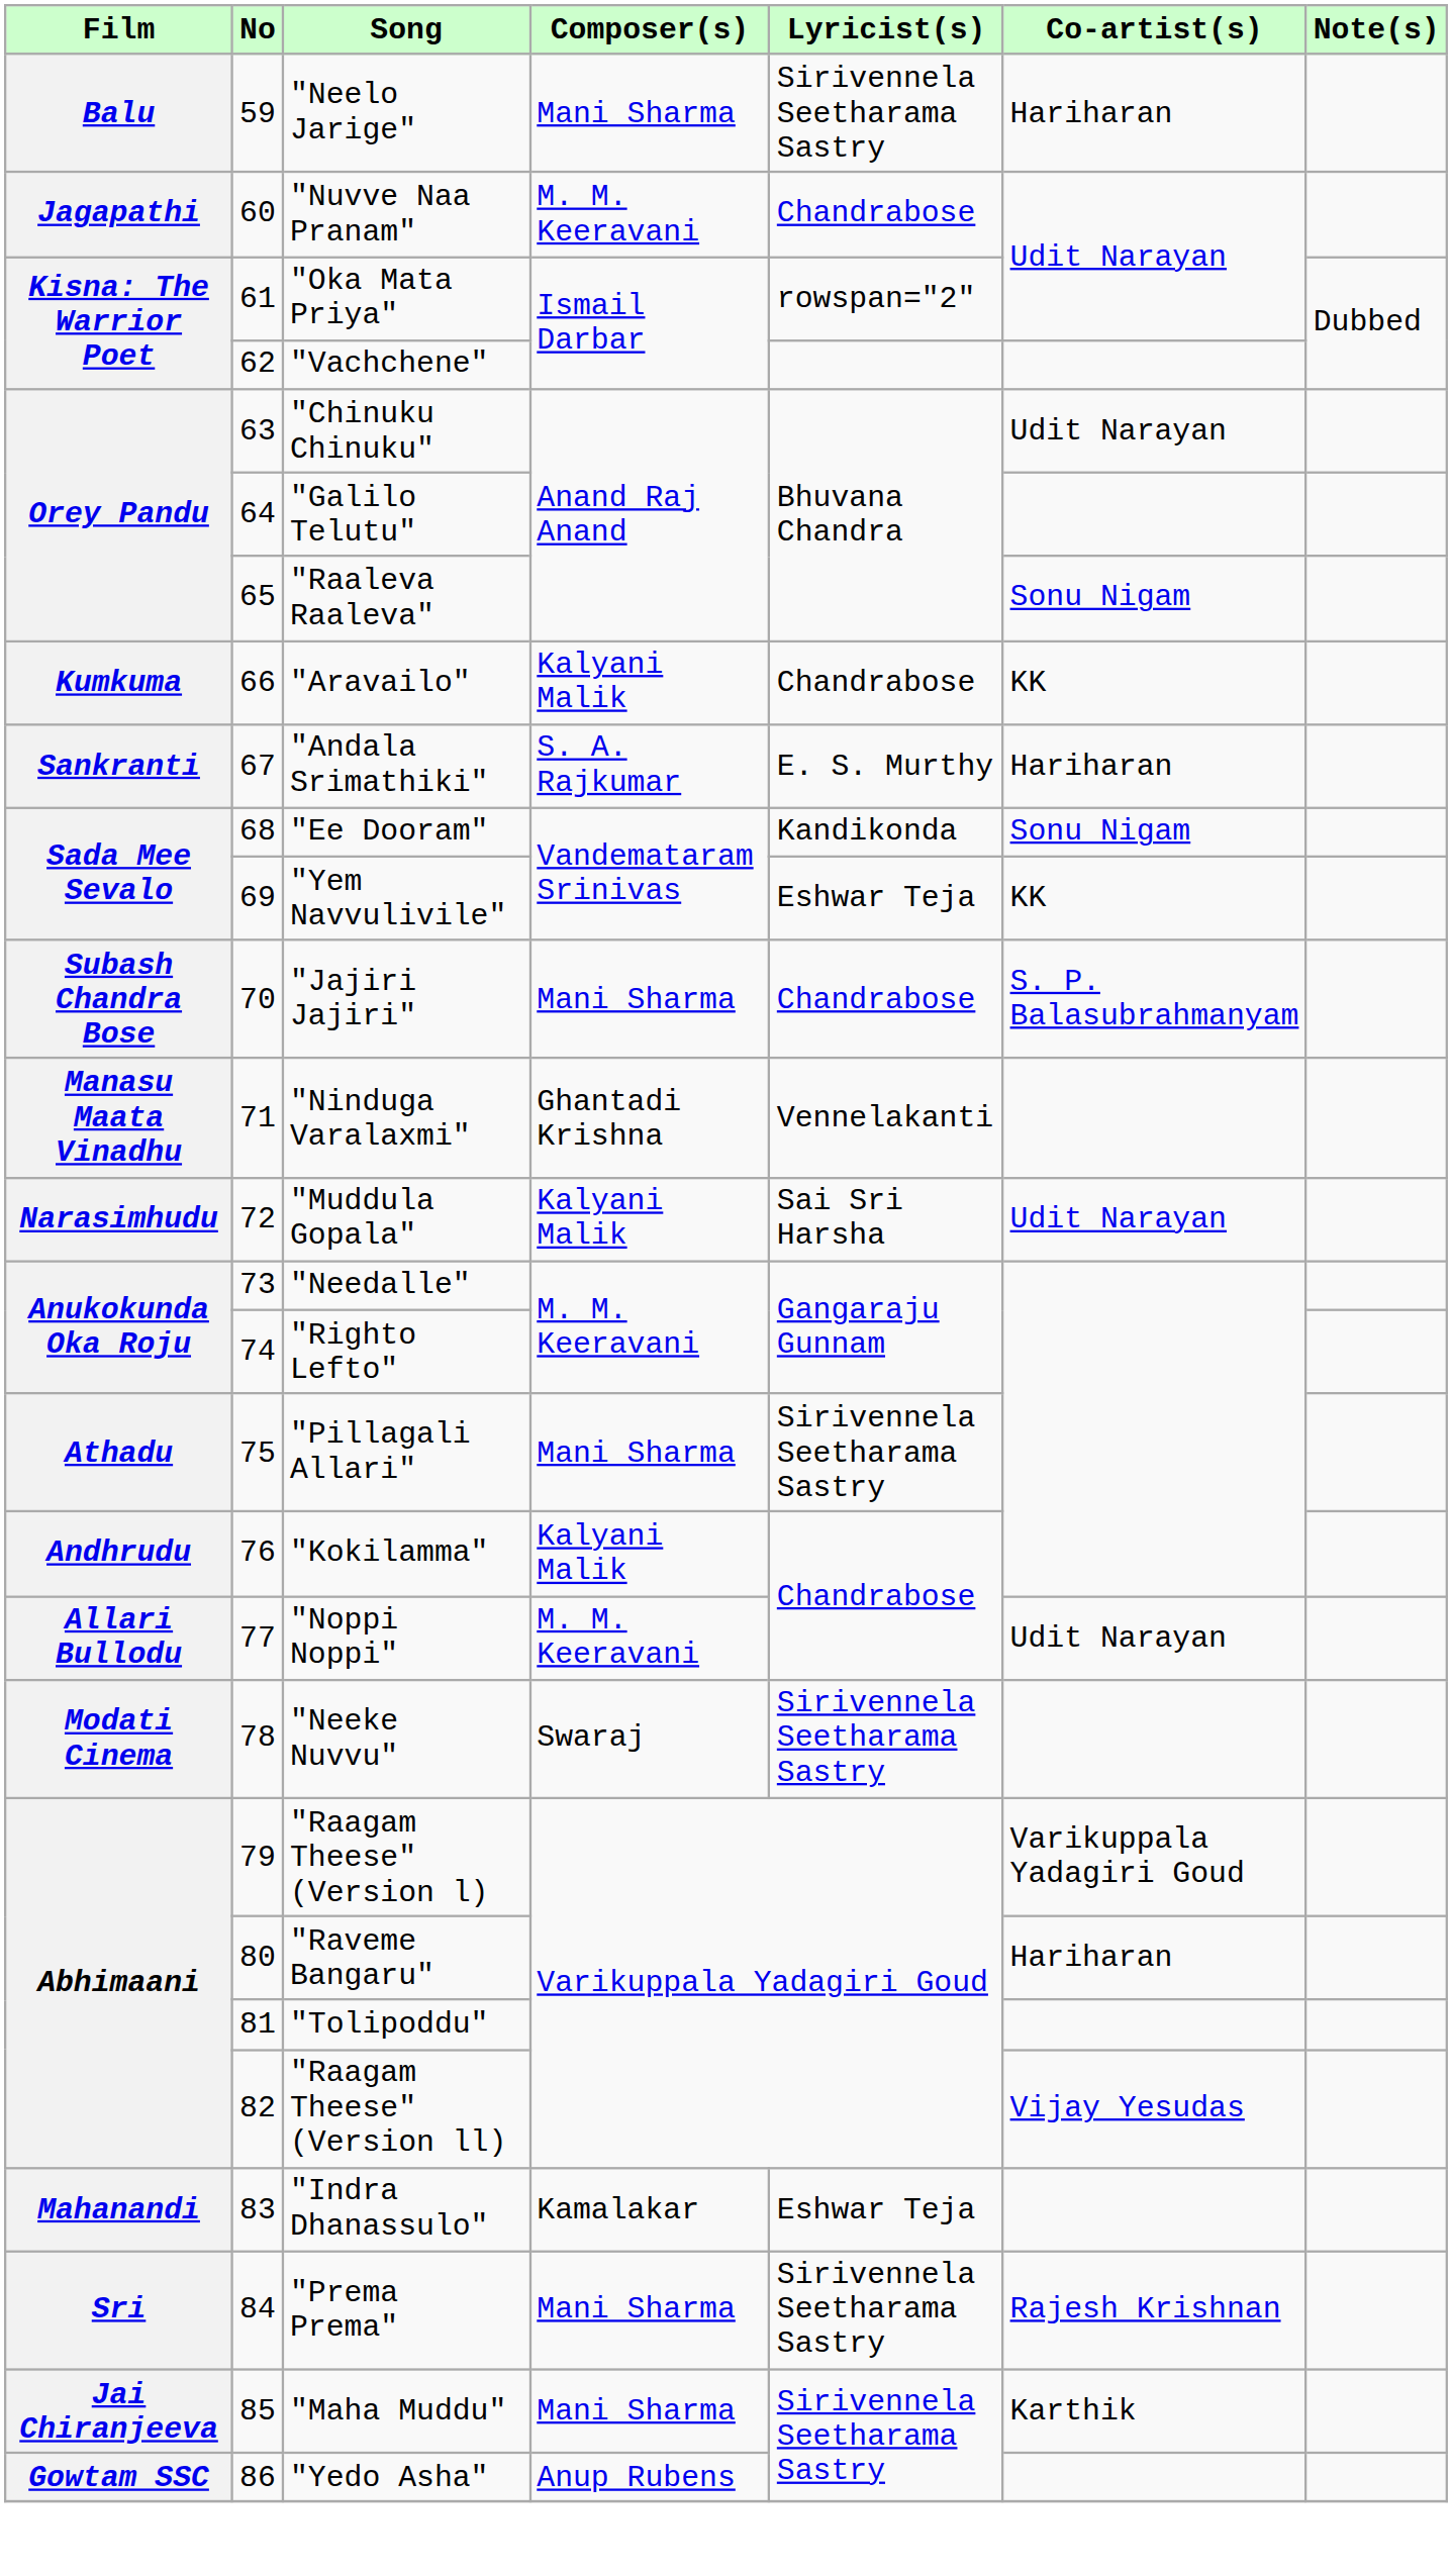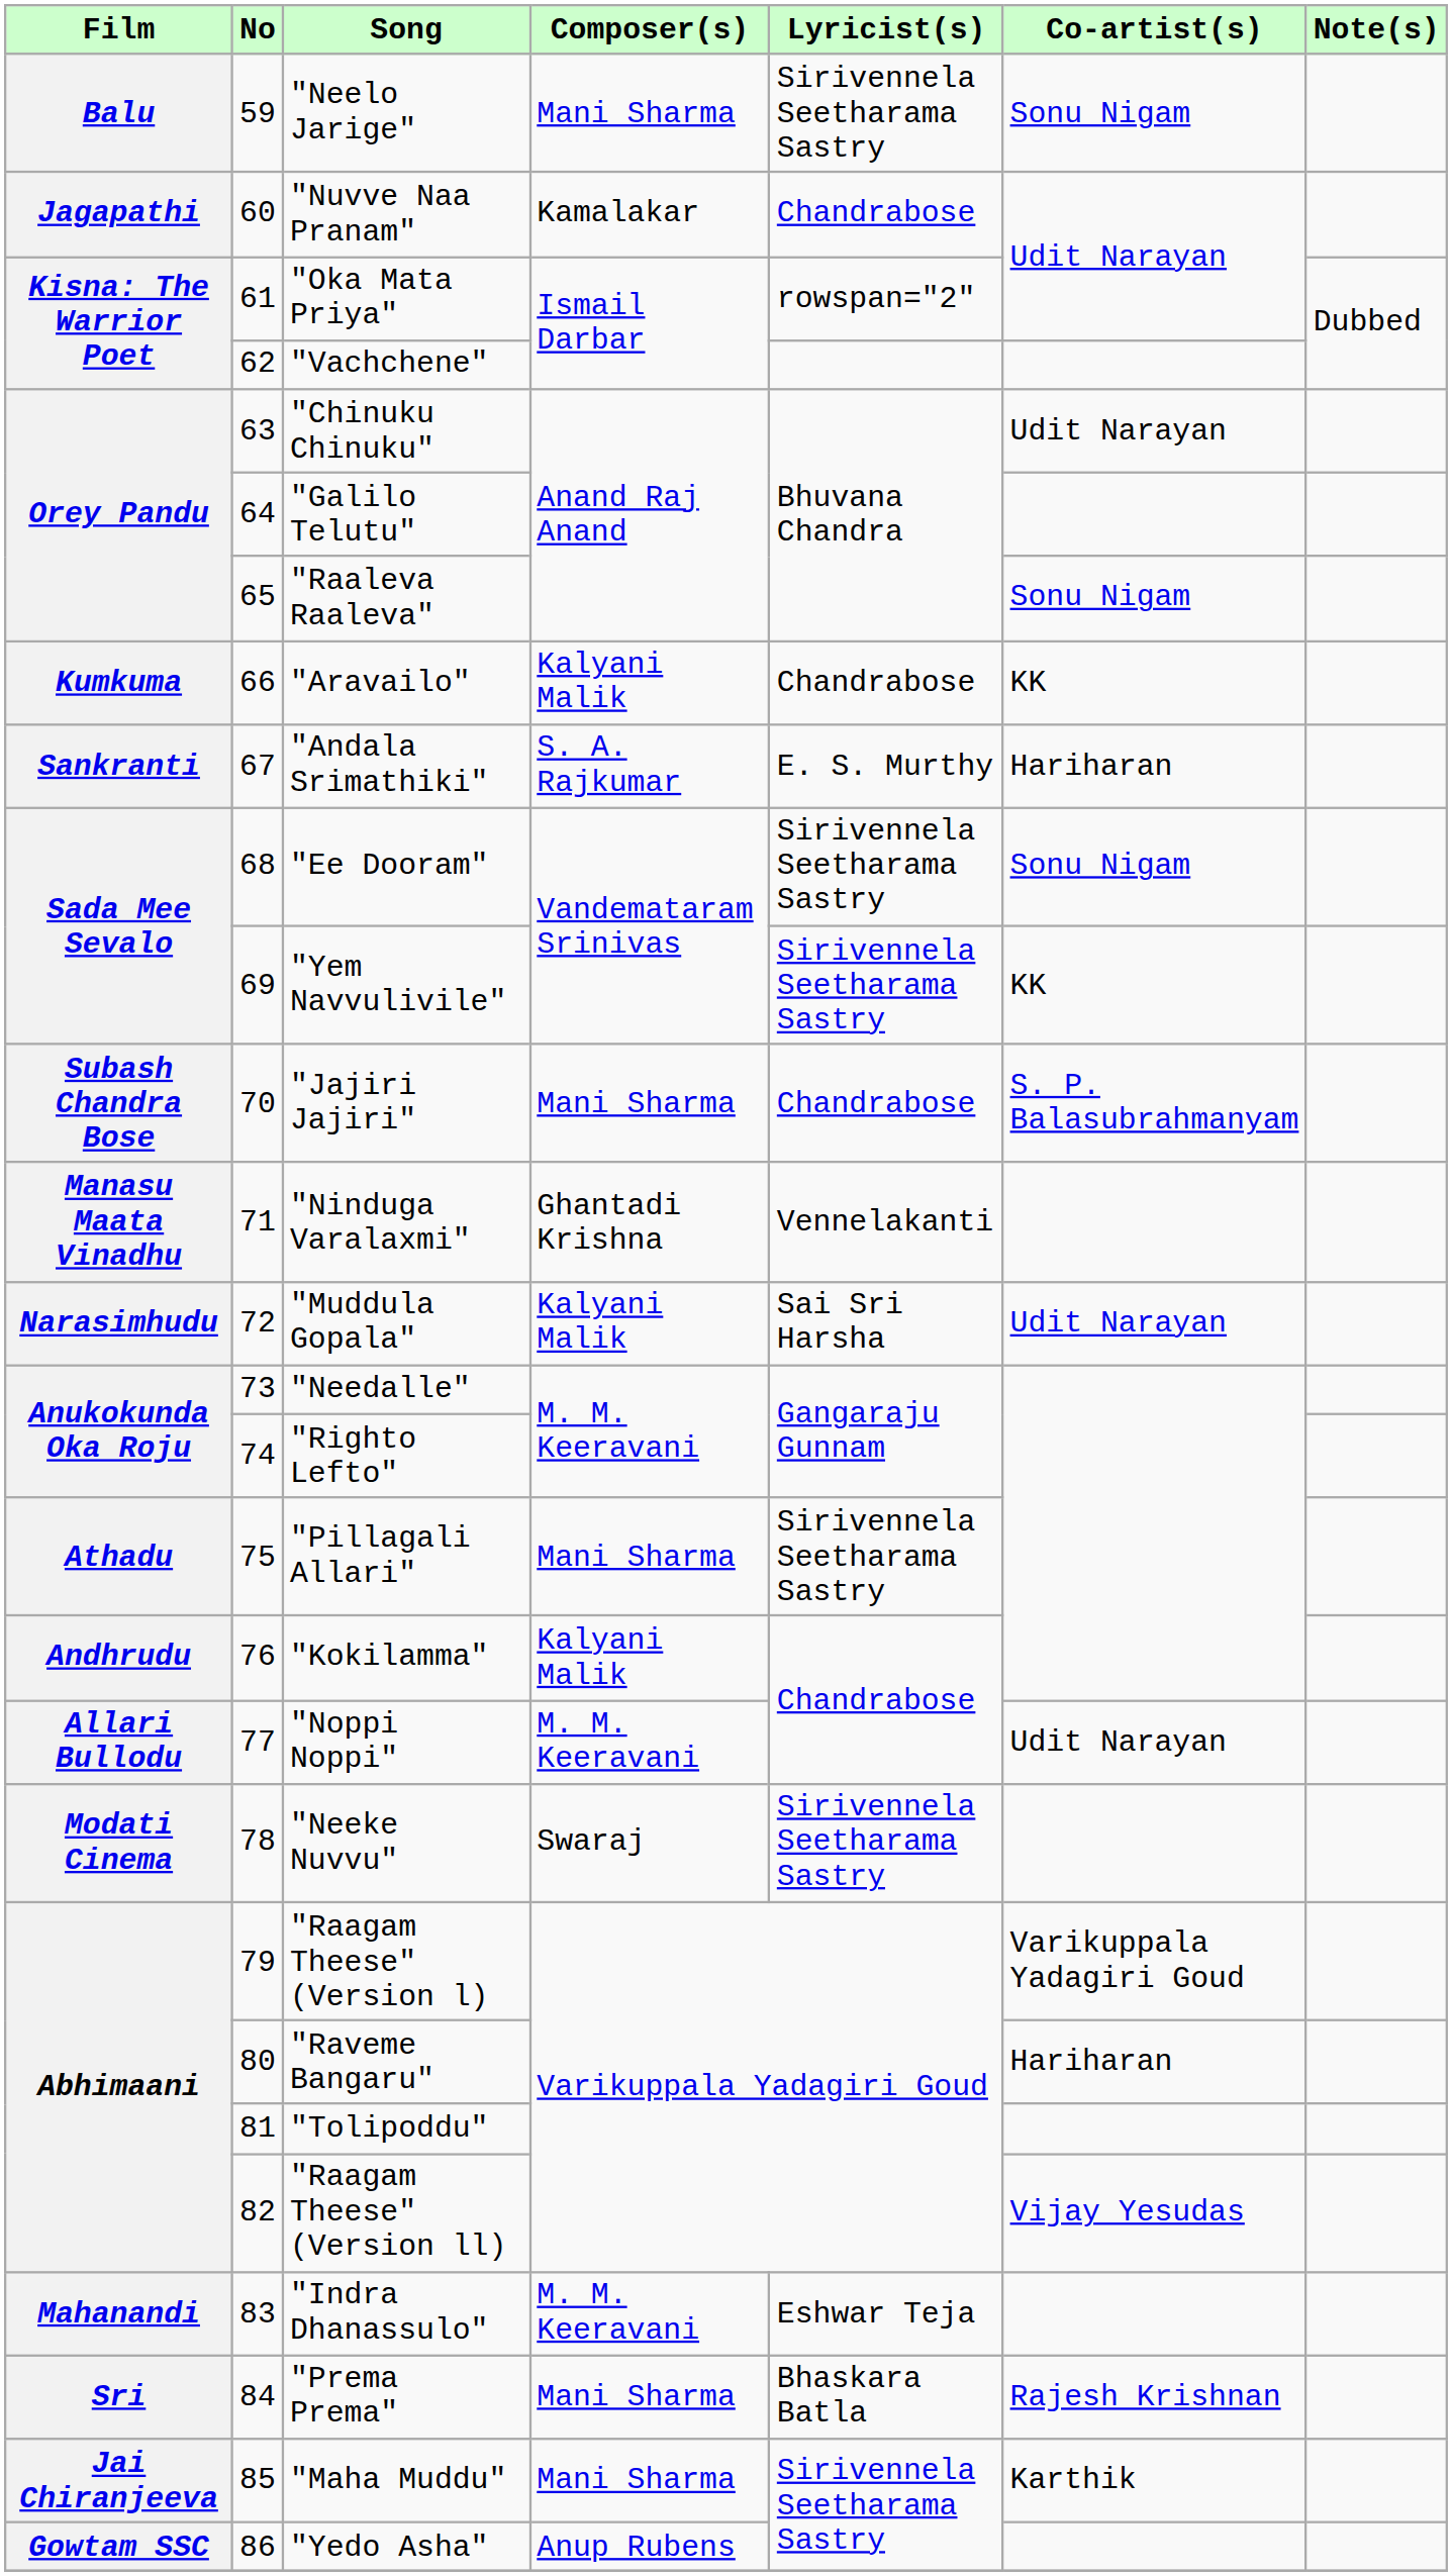"Neelo Jarige" | Co-artist(s): Hariharan -> Sonu Nigam
"Nuvve Naa Pranam" | Composer(s): M. M. Keeravani -> Kamalakar
"Ee Dooram" | Lyricist(s): Kandikonda -> Sirivennela Seetharama Sastry
"Yem Navvulivile" | Lyricist(s): Eshwar Teja -> Sirivennela Seetharama Sastry
"Indra Dhanassulo" | Composer(s): Kamalakar -> M. M. Keeravani
"Prema Prema" | Lyricist(s): Sirivennela Seetharama Sastry -> Bhaskara Batla
